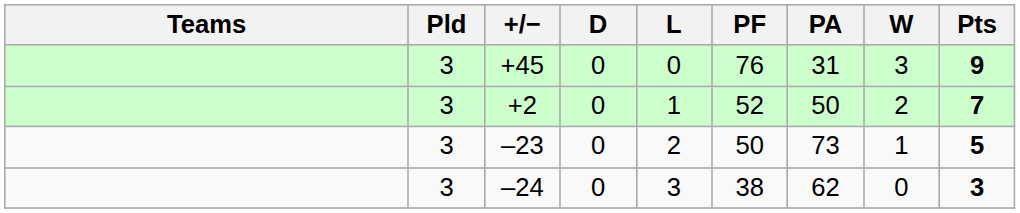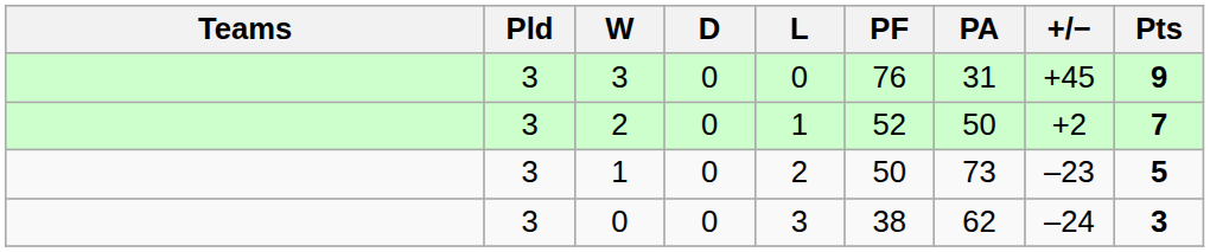columns swapped: W <-> +/−
